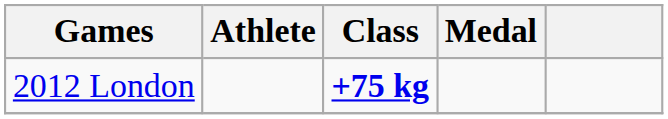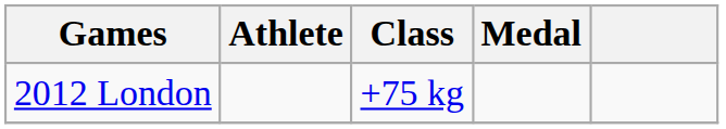2012 London | Class: bold -> normal
